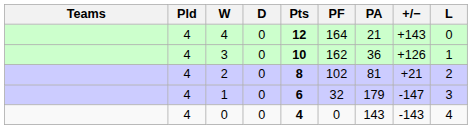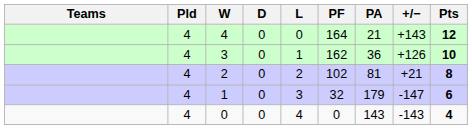columns swapped: L <-> Pts
